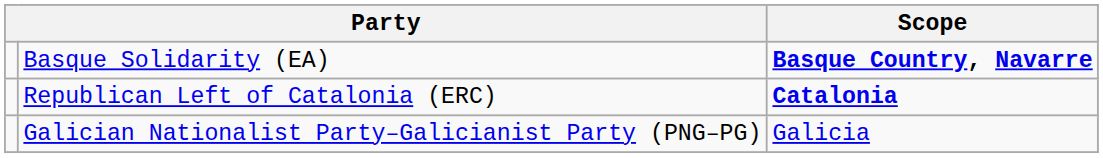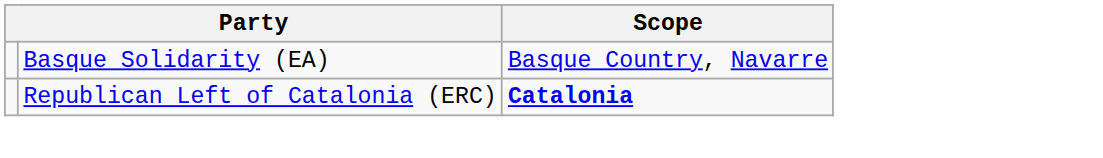Basque Solidarity (EA) | Scope: bold -> normal
- row: Galician Nationalist Party–Galicianist Party (PNG–PG) | Galicia
